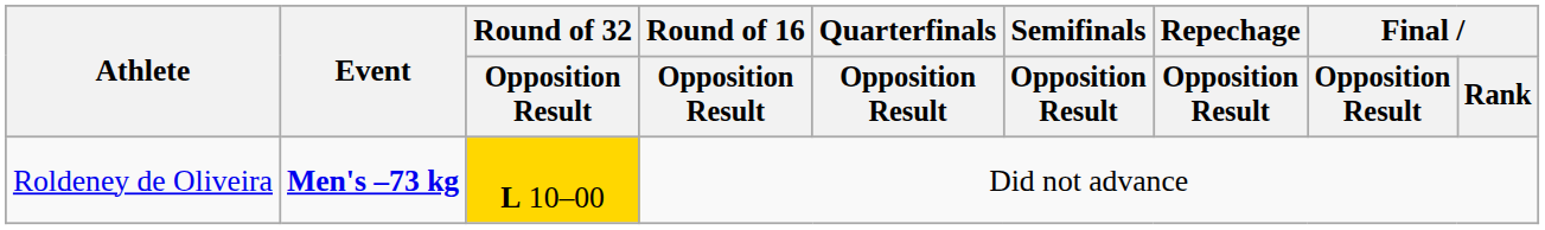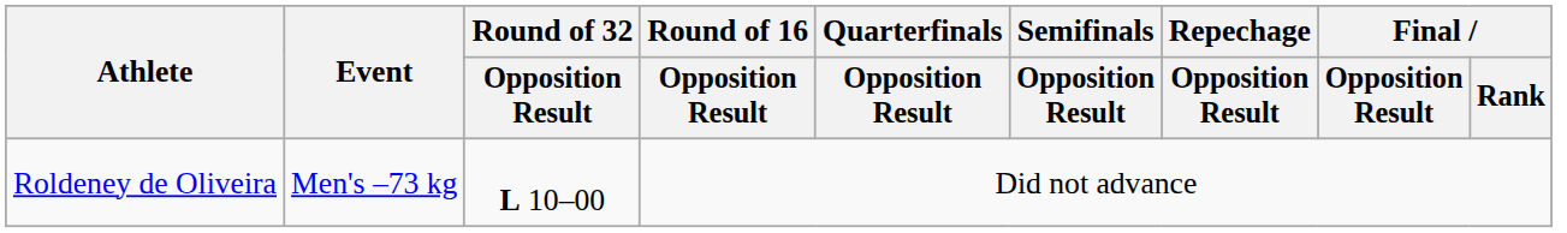Roldeney de Oliveira | Event: bold -> normal
Roldeney de Oliveira | Round of 32 / Opposition Result: gold background -> no background
